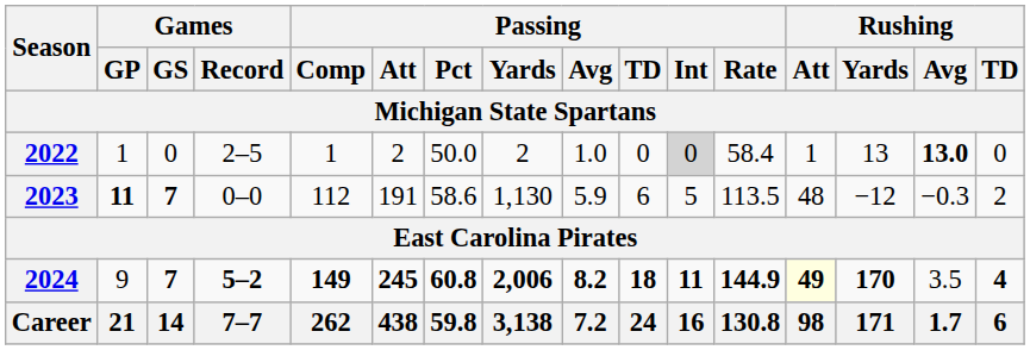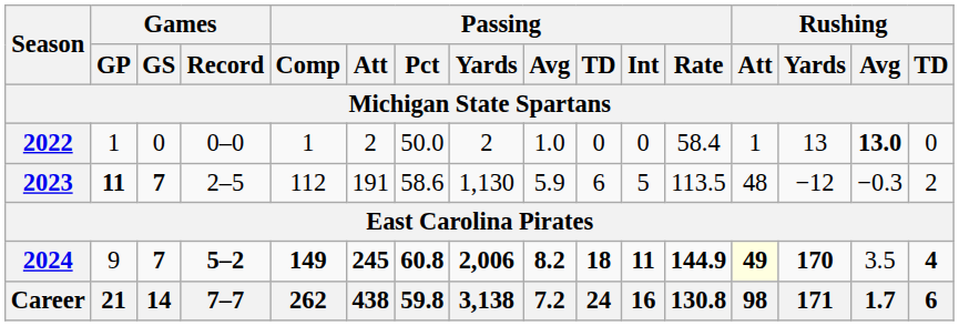2022 | Games / Record / Michigan State Spartans: 2–5 -> 0–0
2022 | Passing / Int / Michigan State Spartans: lightgrey background -> no background
2023 | Games / Record / Michigan State Spartans: 0–0 -> 2–5
